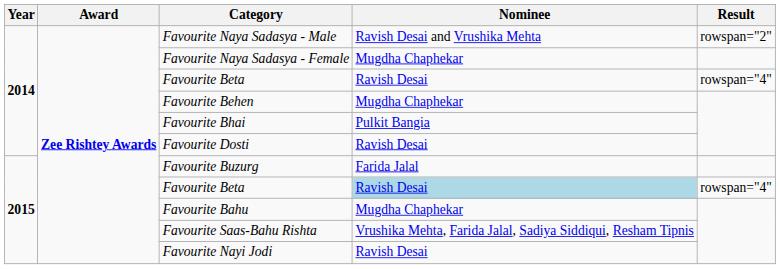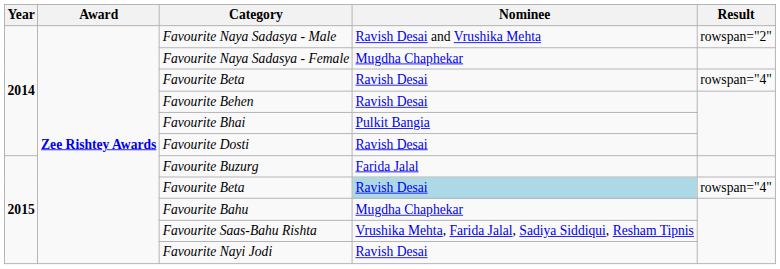Favourite Behen | Nominee: Mugdha Chaphekar -> Ravish Desai
